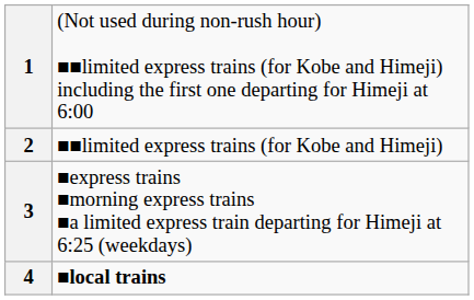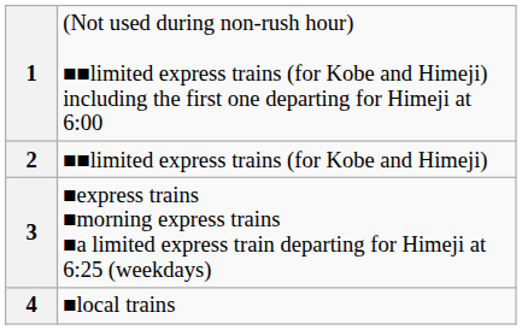4 | column 2: bold -> normal
